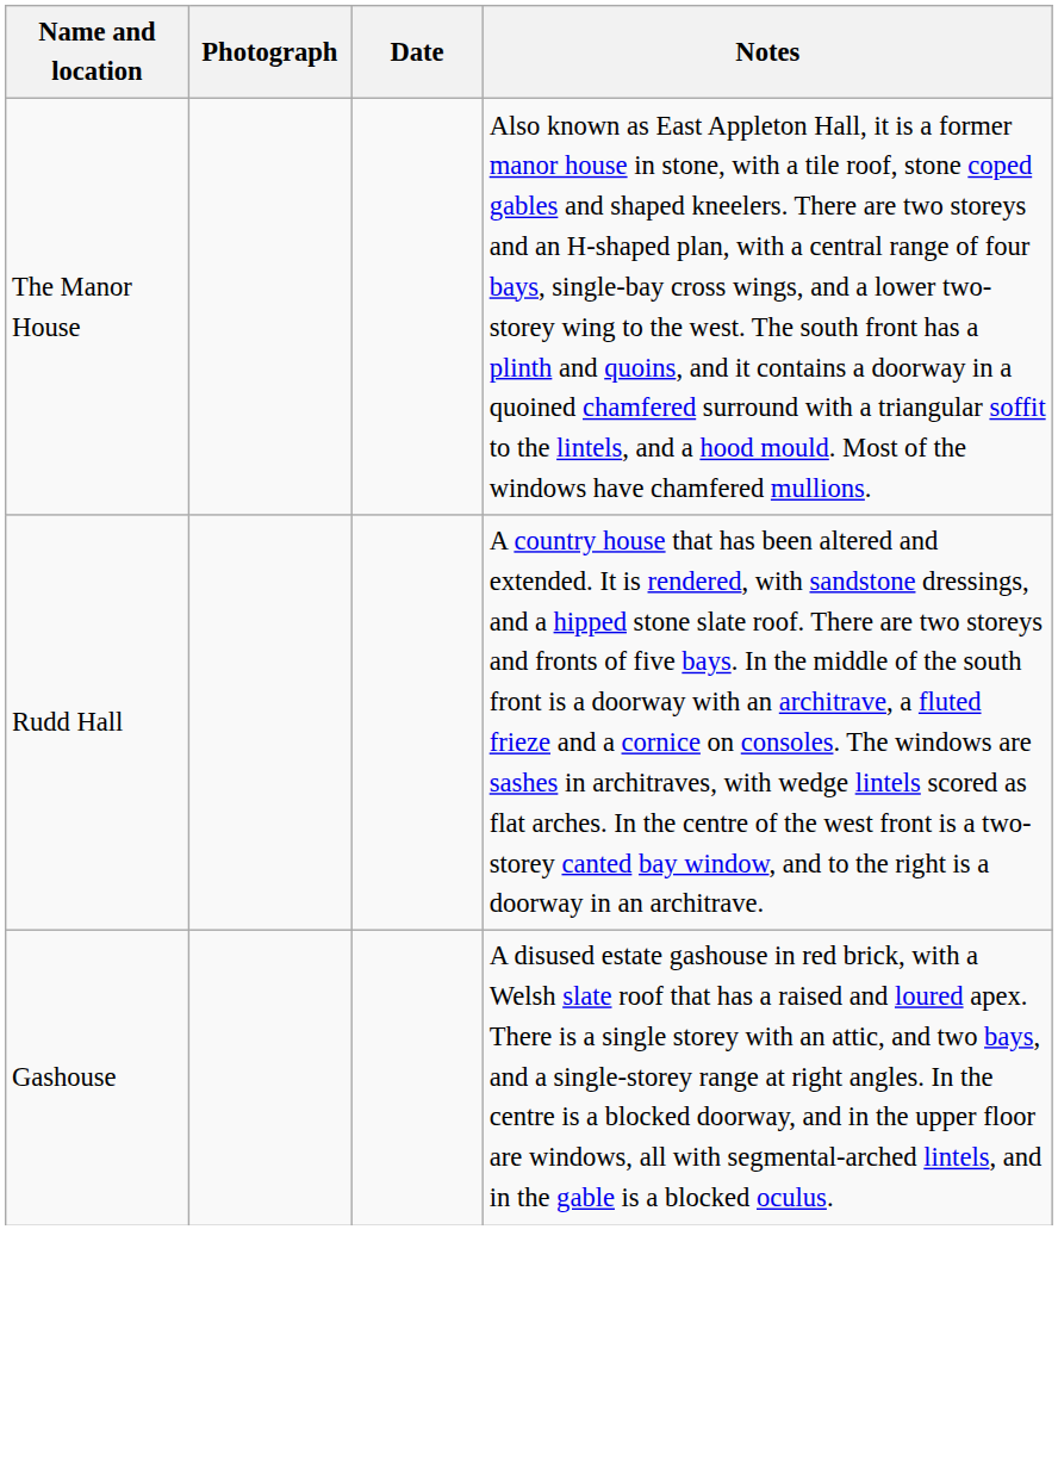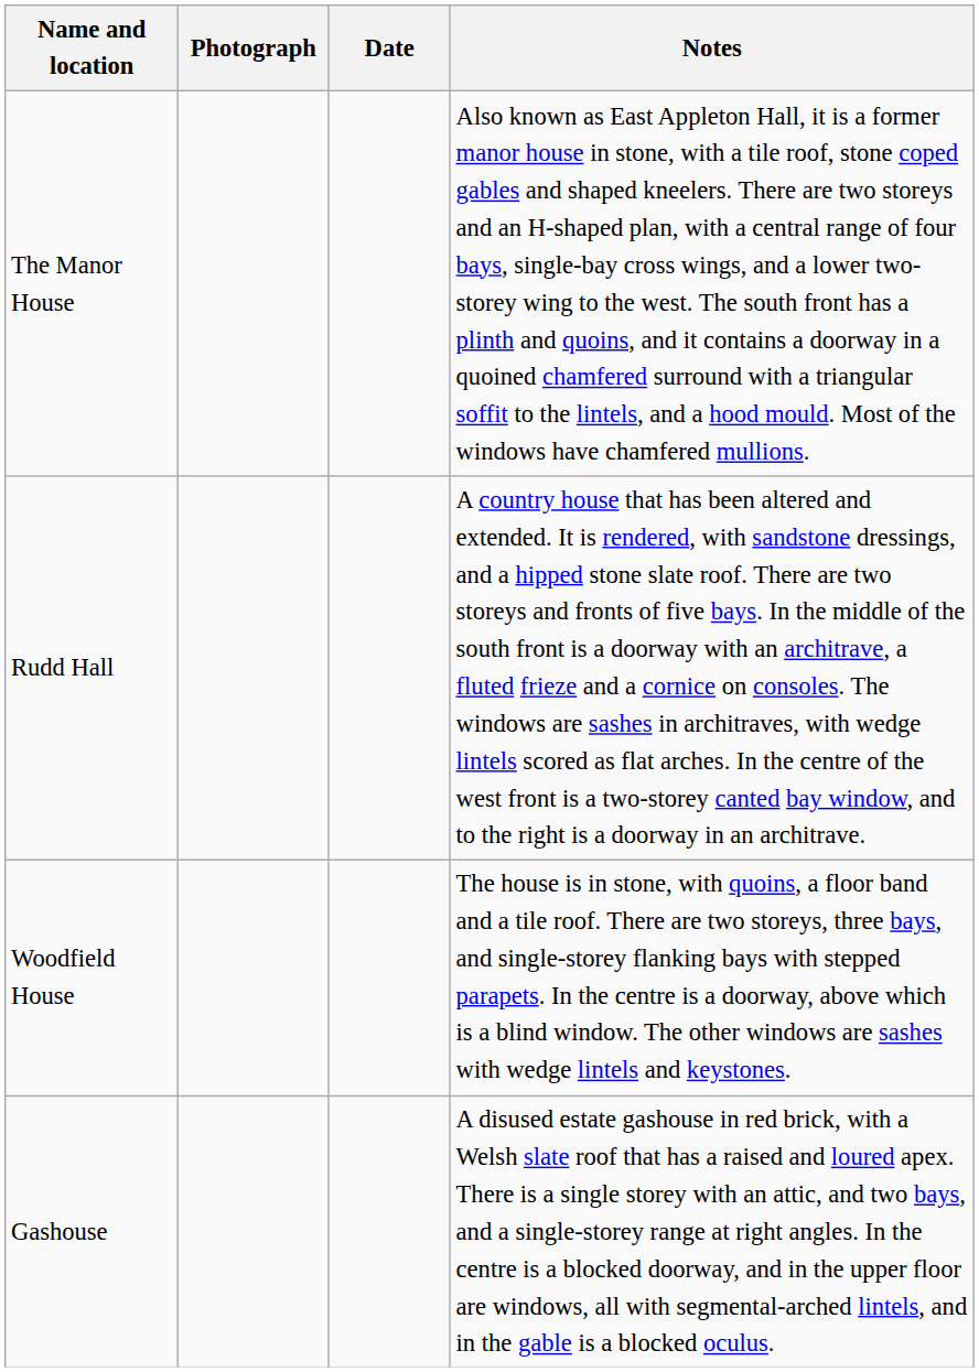+ row: Woodfield House | The house is in stone, with quoins, a floor band and a tile roof. There are two storeys, three bays, and single-storey flanking bays with stepped parapets. In the centre is a doorway, above which is a blind window. The other windows are sashes with wedge lintels and keystones.
